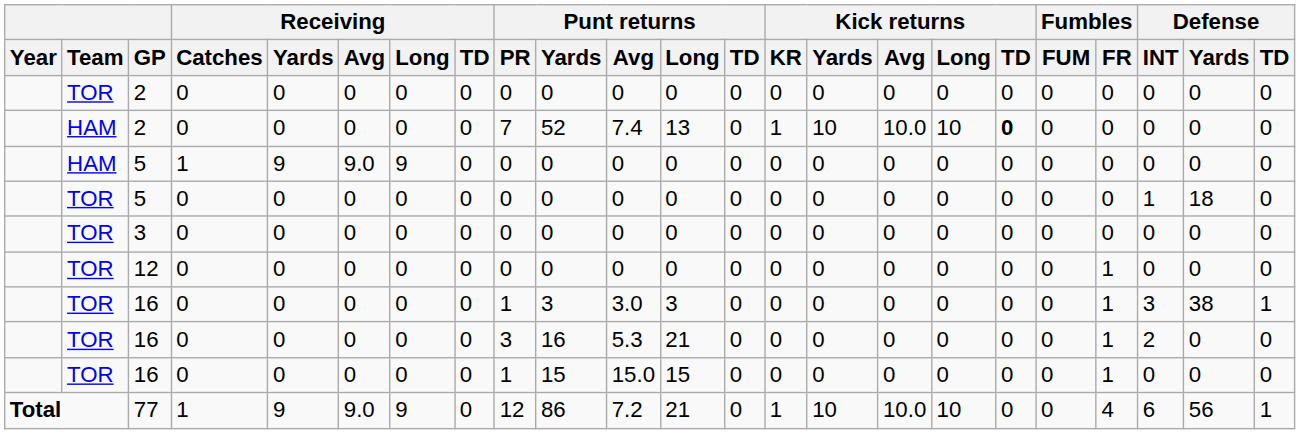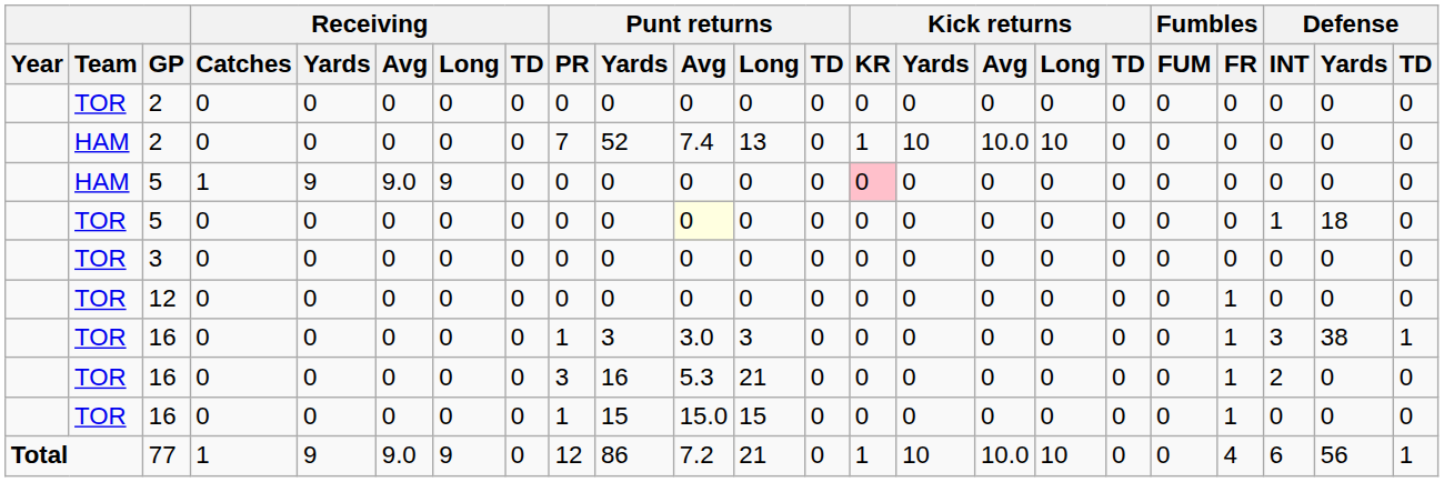HAM / 2 | Kick returns / TD: bold -> normal
HAM / 5 | Kick returns / KR: no background -> pink background
TOR / 5 | Punt returns / Avg: no background -> lightyellow background
